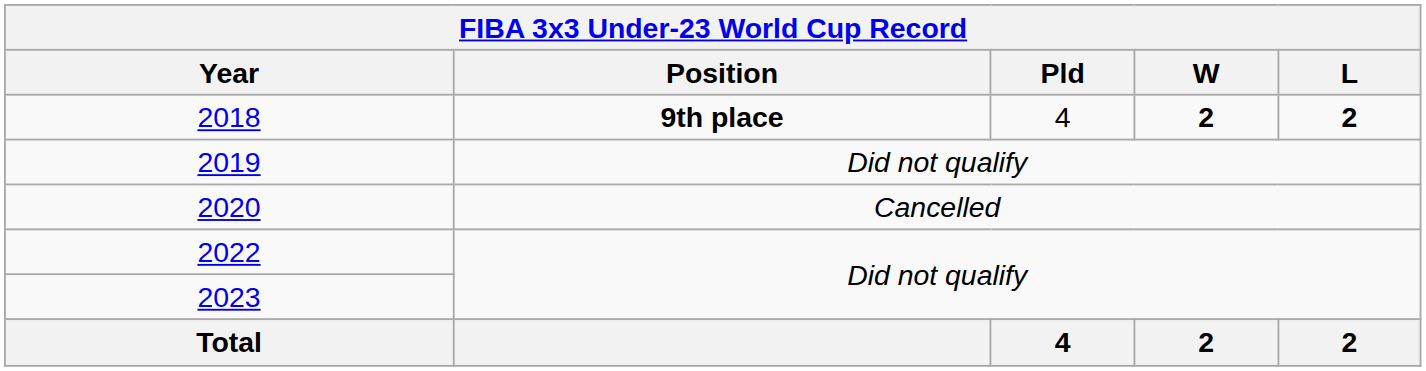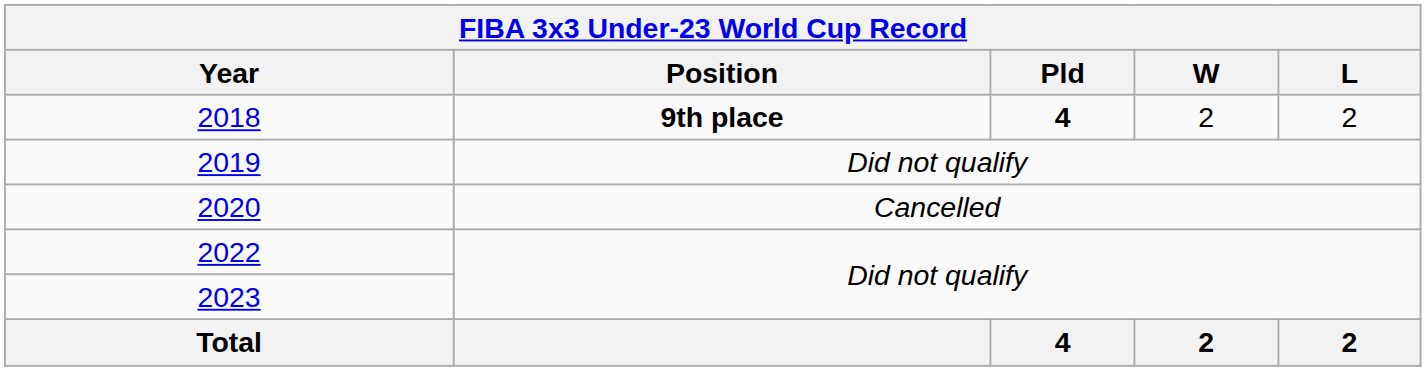2018 | Pld: normal -> bold
2018 | W: bold -> normal
2018 | L: bold -> normal
